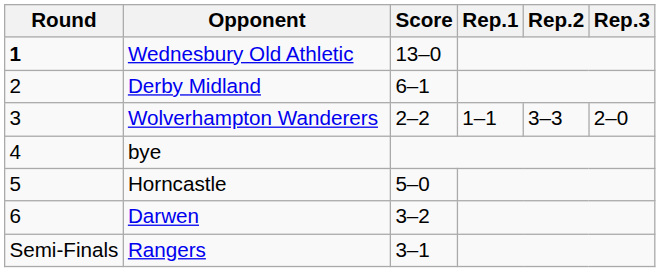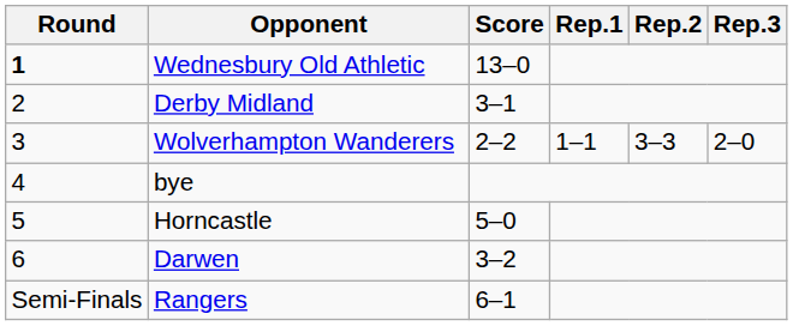Derby Midland | Score: 6–1 -> 3–1
Rangers | Score: 3–1 -> 6–1
